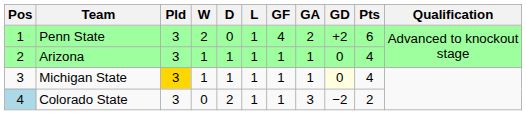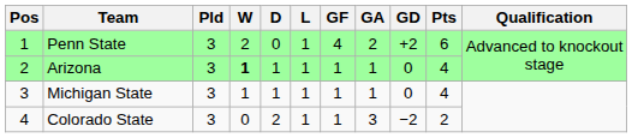Arizona | W: normal -> bold
Michigan State | Pld: gold background -> no background
Michigan State | GD: lightyellow background -> no background
Colorado State | Pos: lightblue background -> no background
